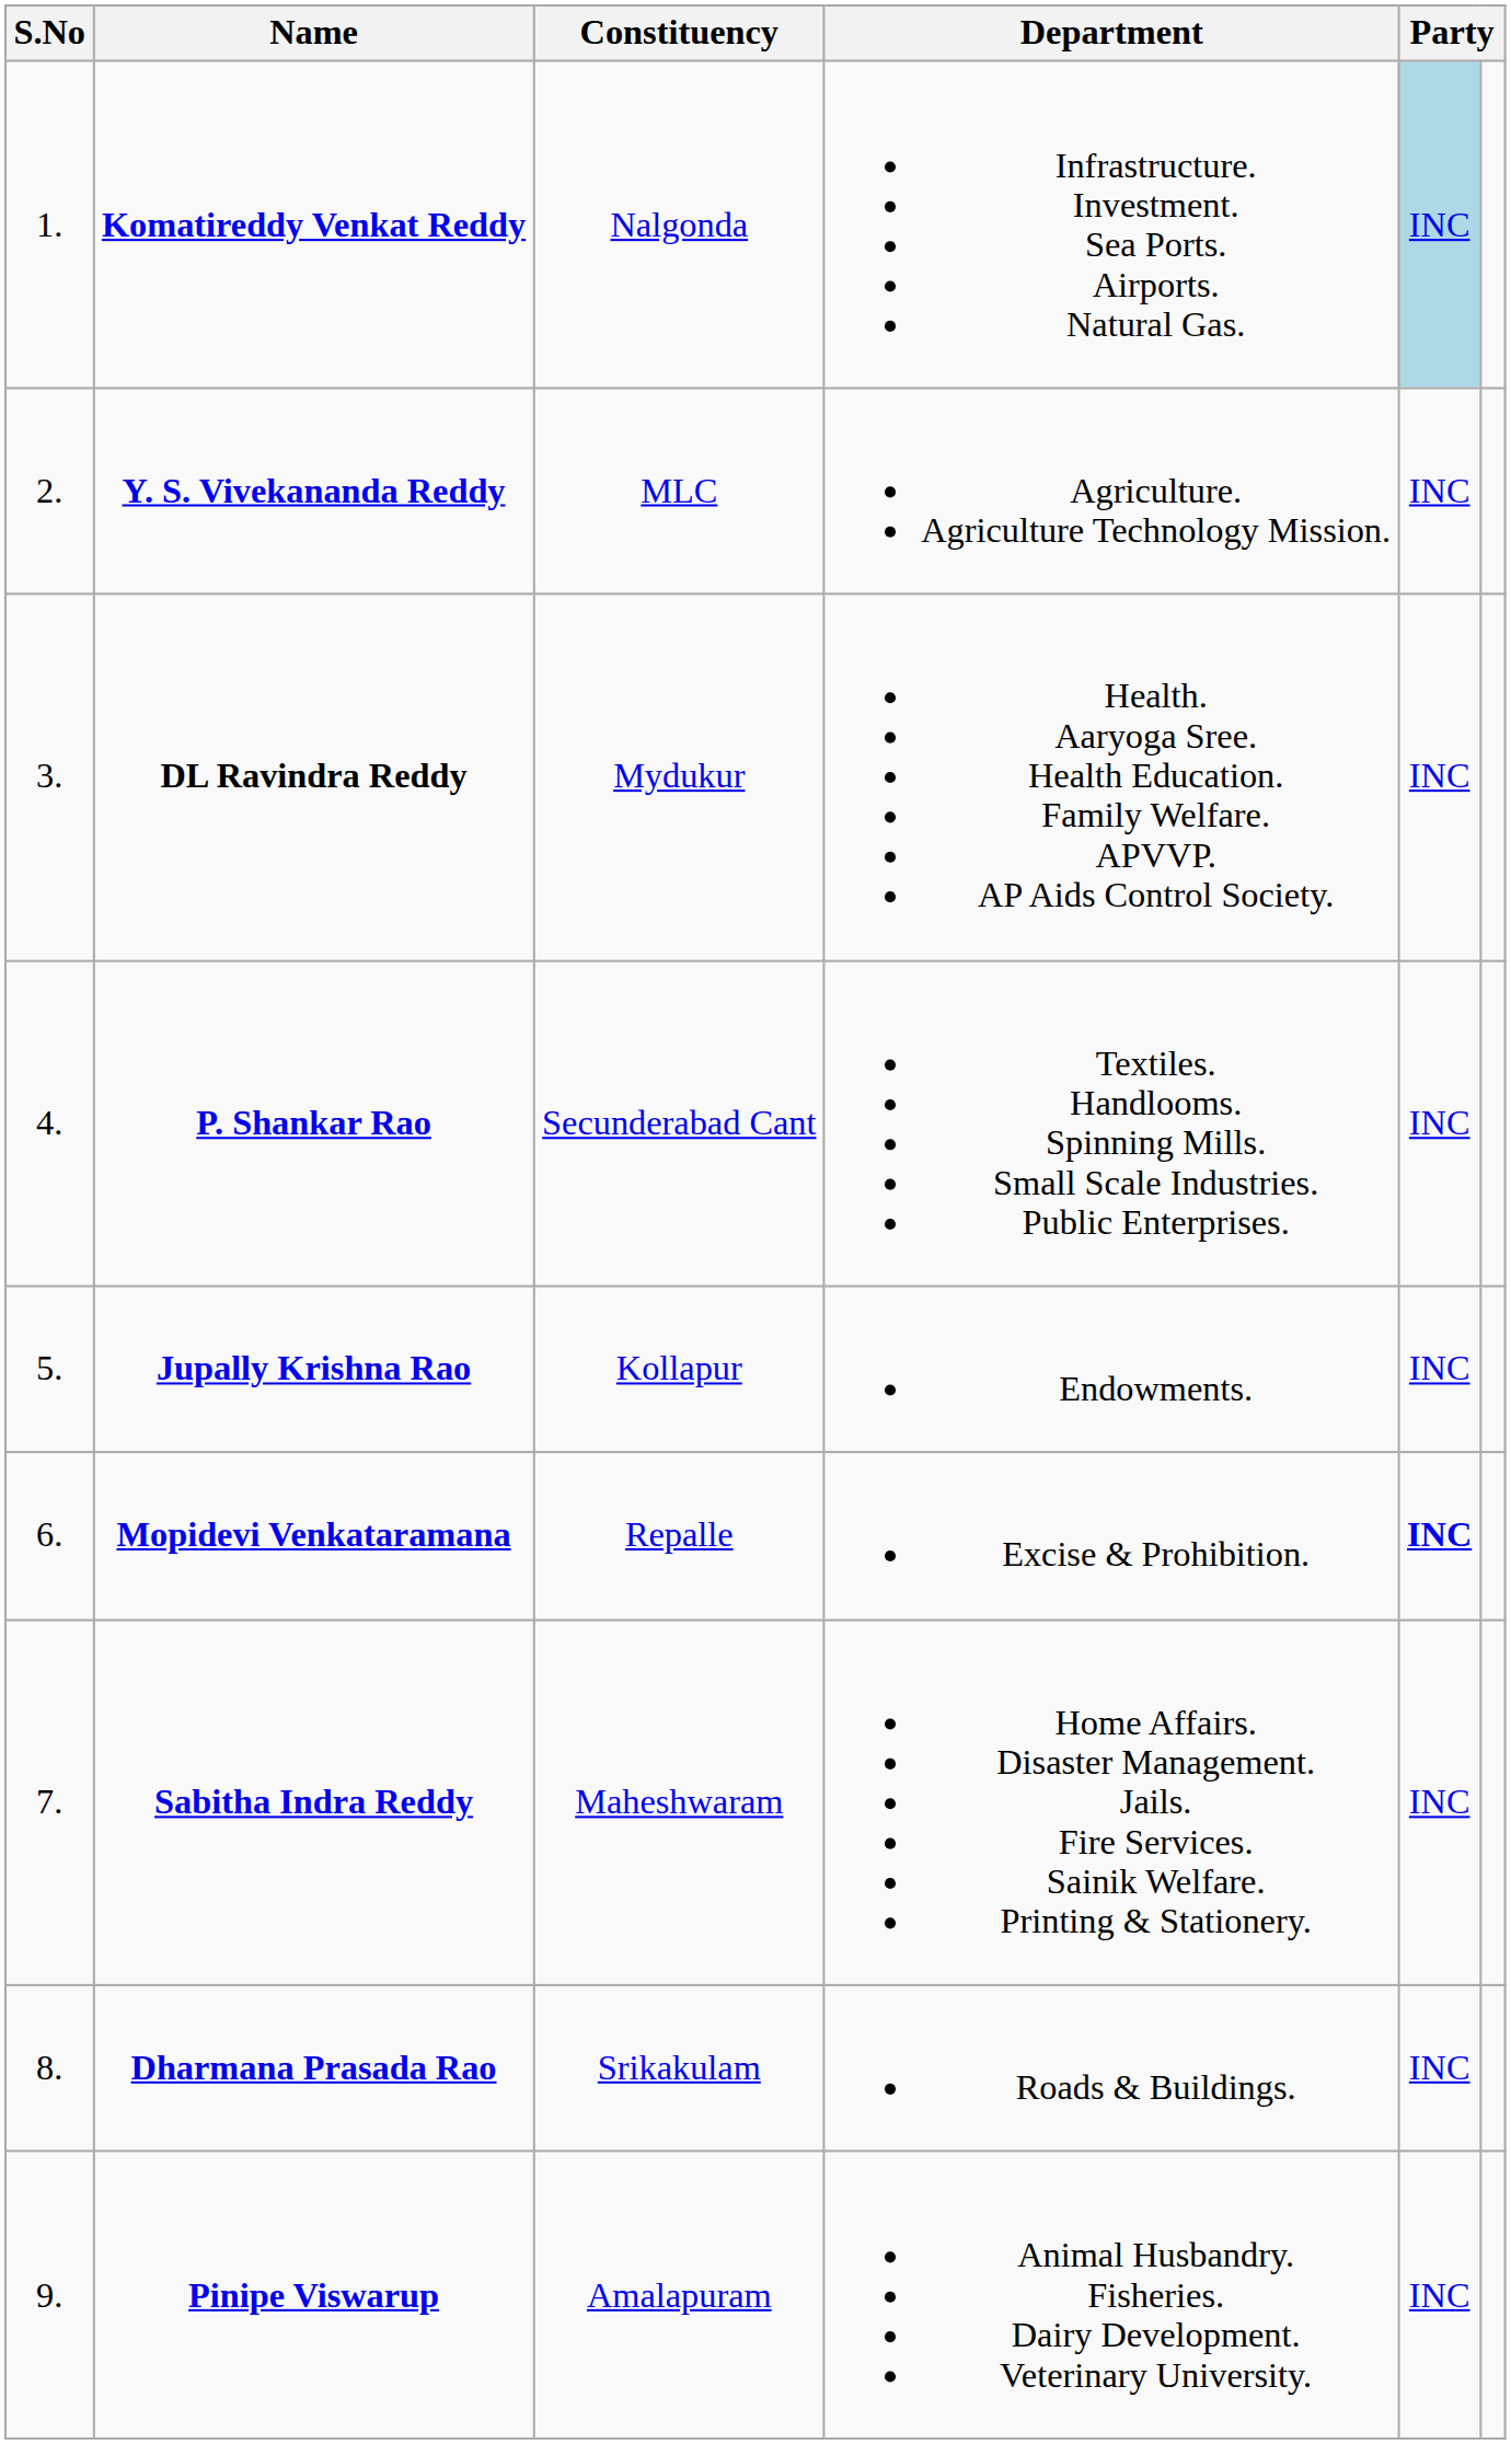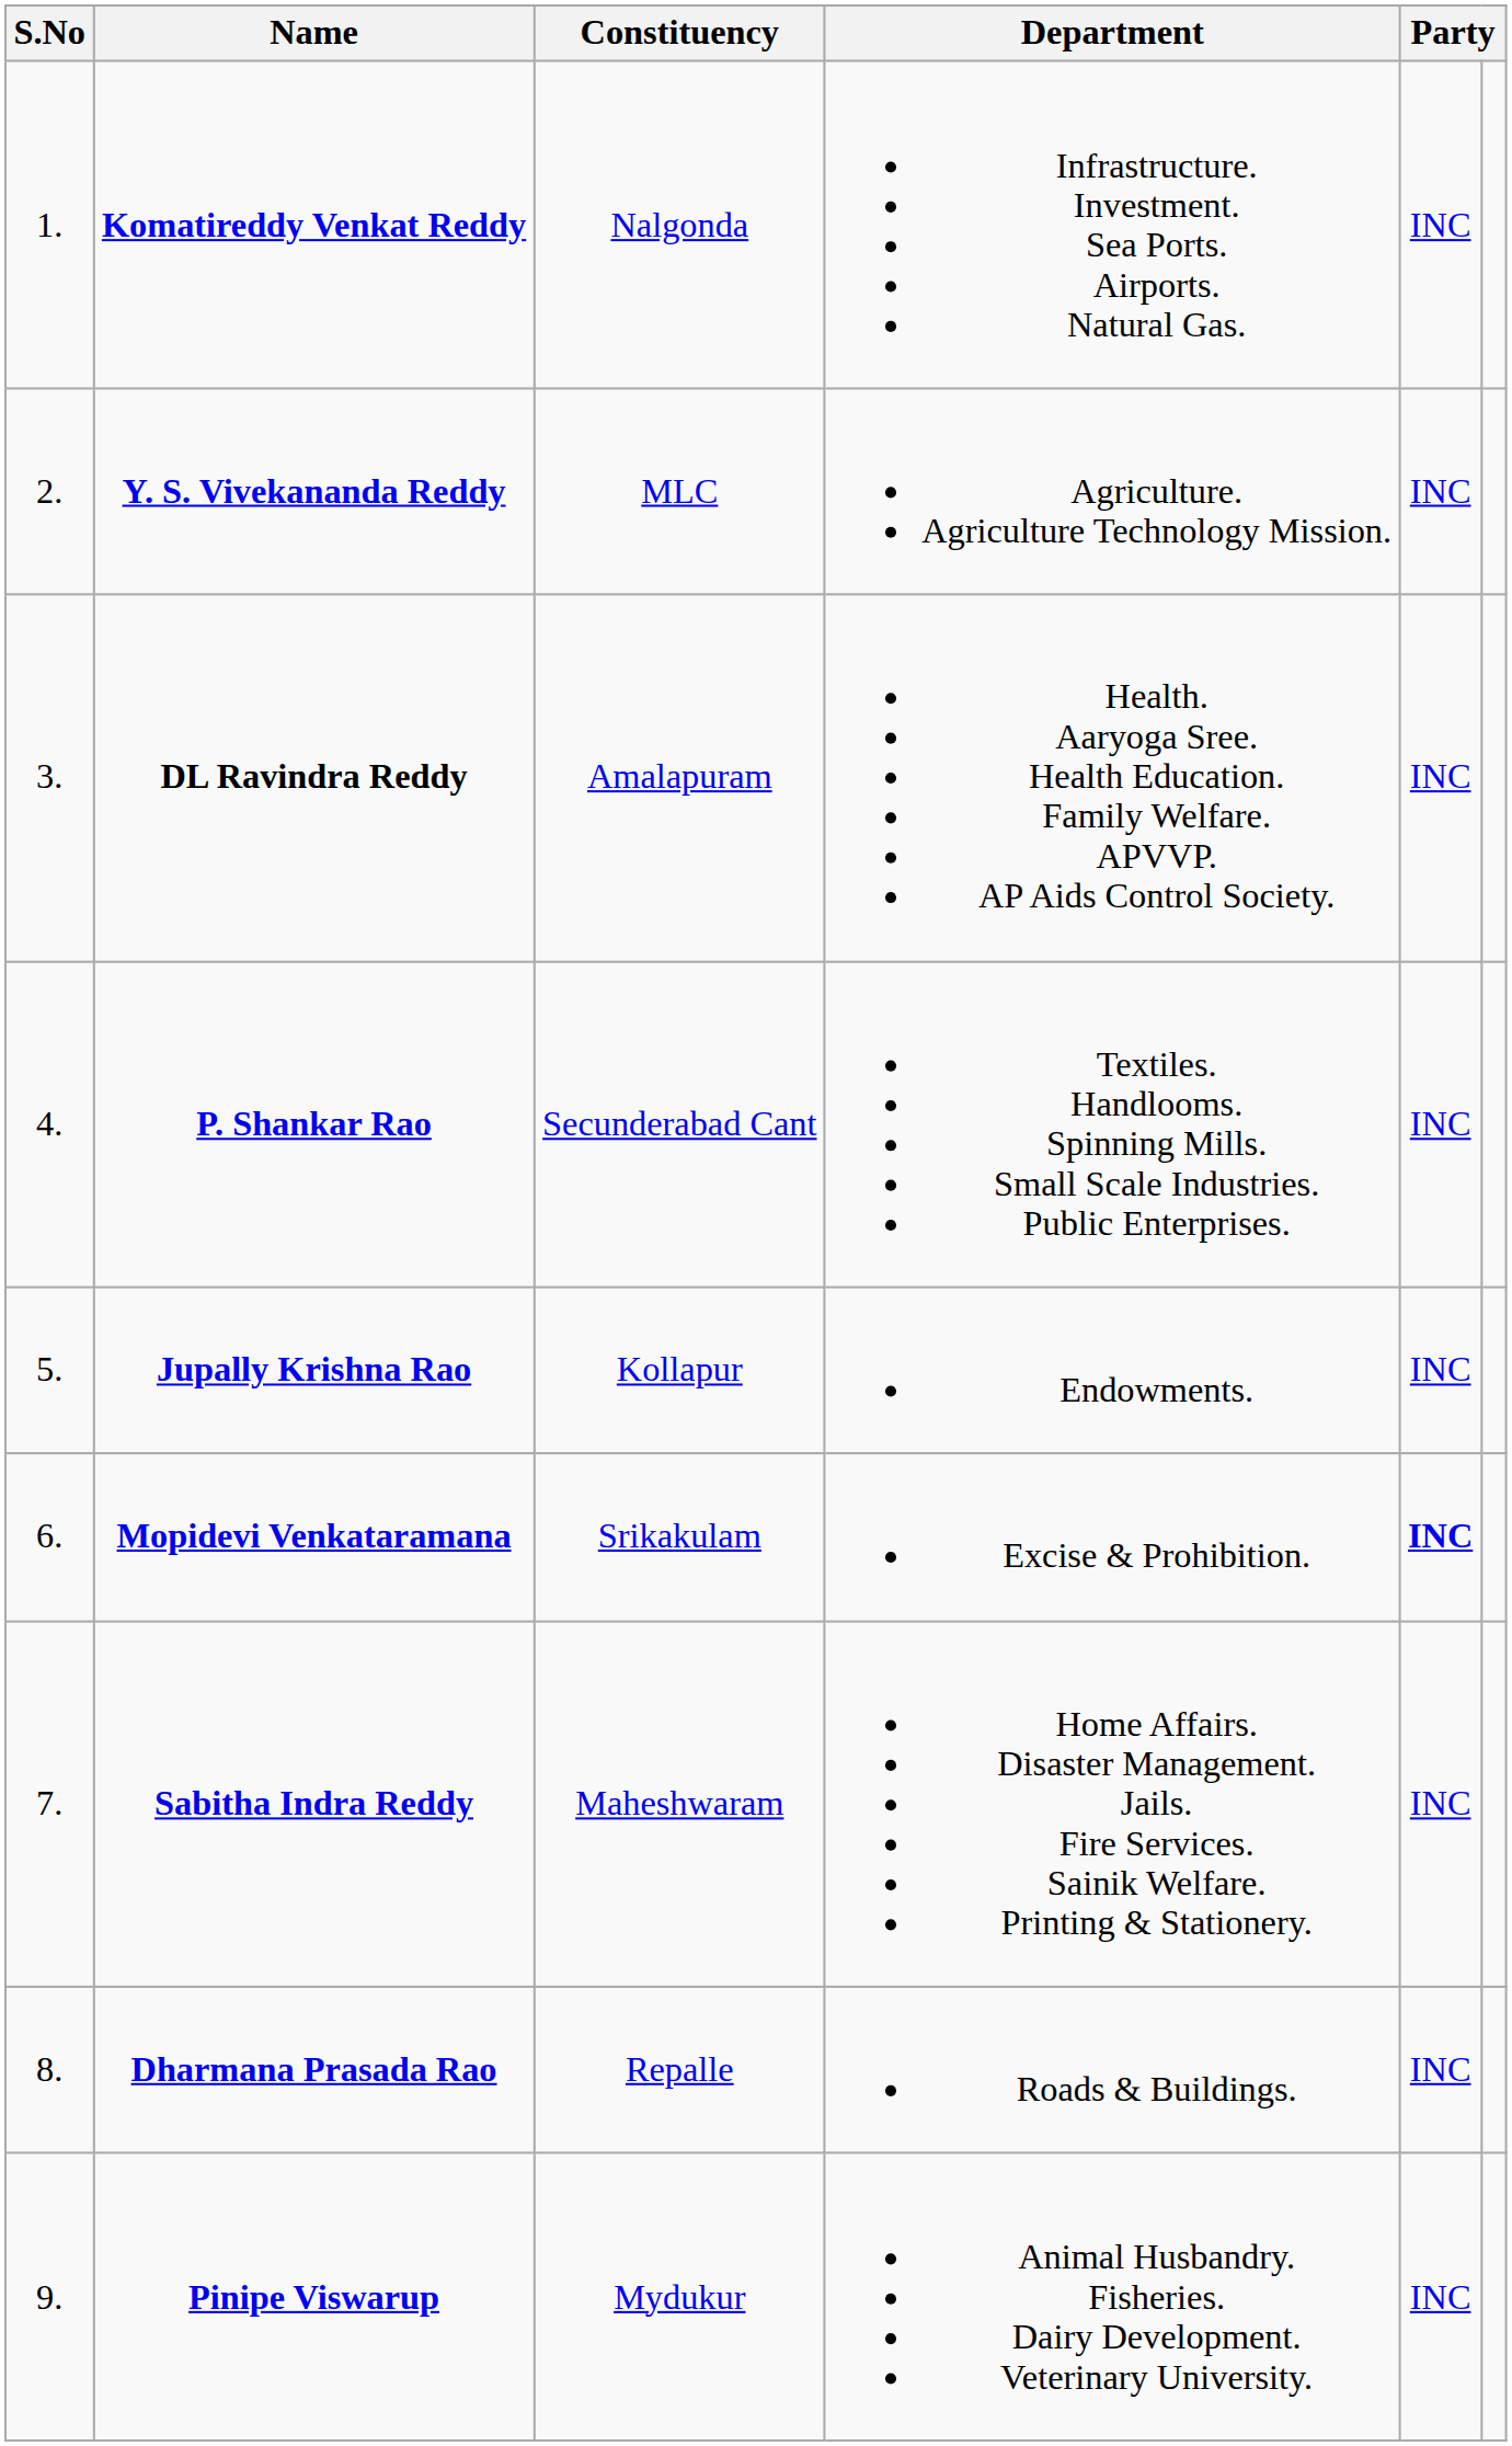Komatireddy Venkat Reddy | column 5: lightblue background -> no background
DL Ravindra Reddy | Constituency: Mydukur -> Amalapuram
Mopidevi Venkataramana | Constituency: Repalle -> Srikakulam
Dharmana Prasada Rao | Constituency: Srikakulam -> Repalle
Pinipe Viswarup | Constituency: Amalapuram -> Mydukur
